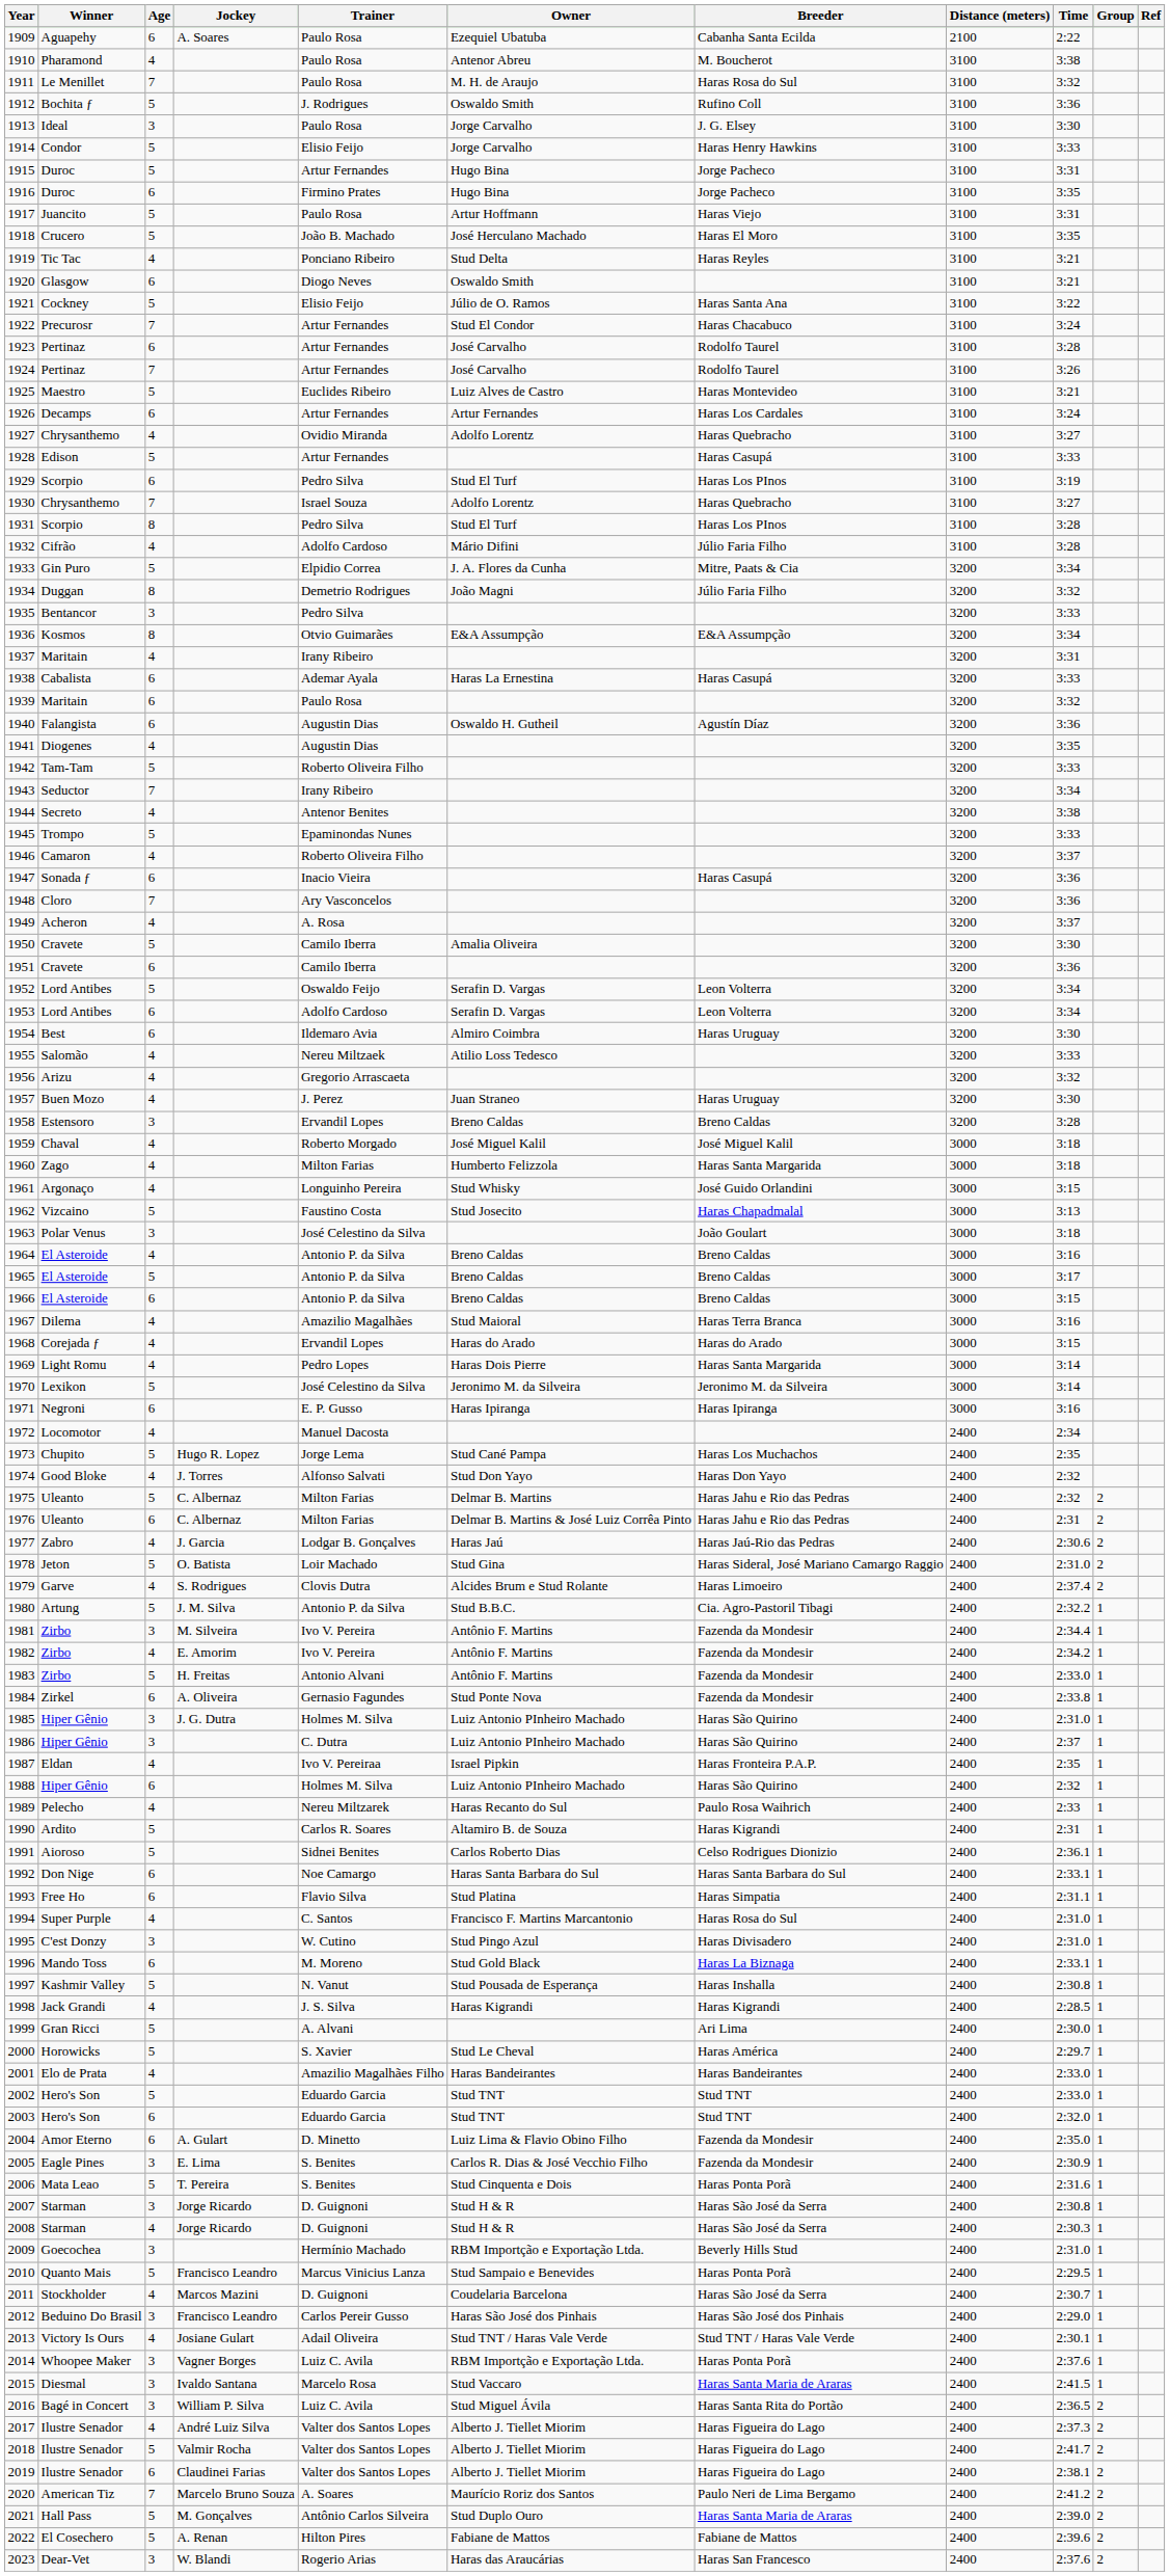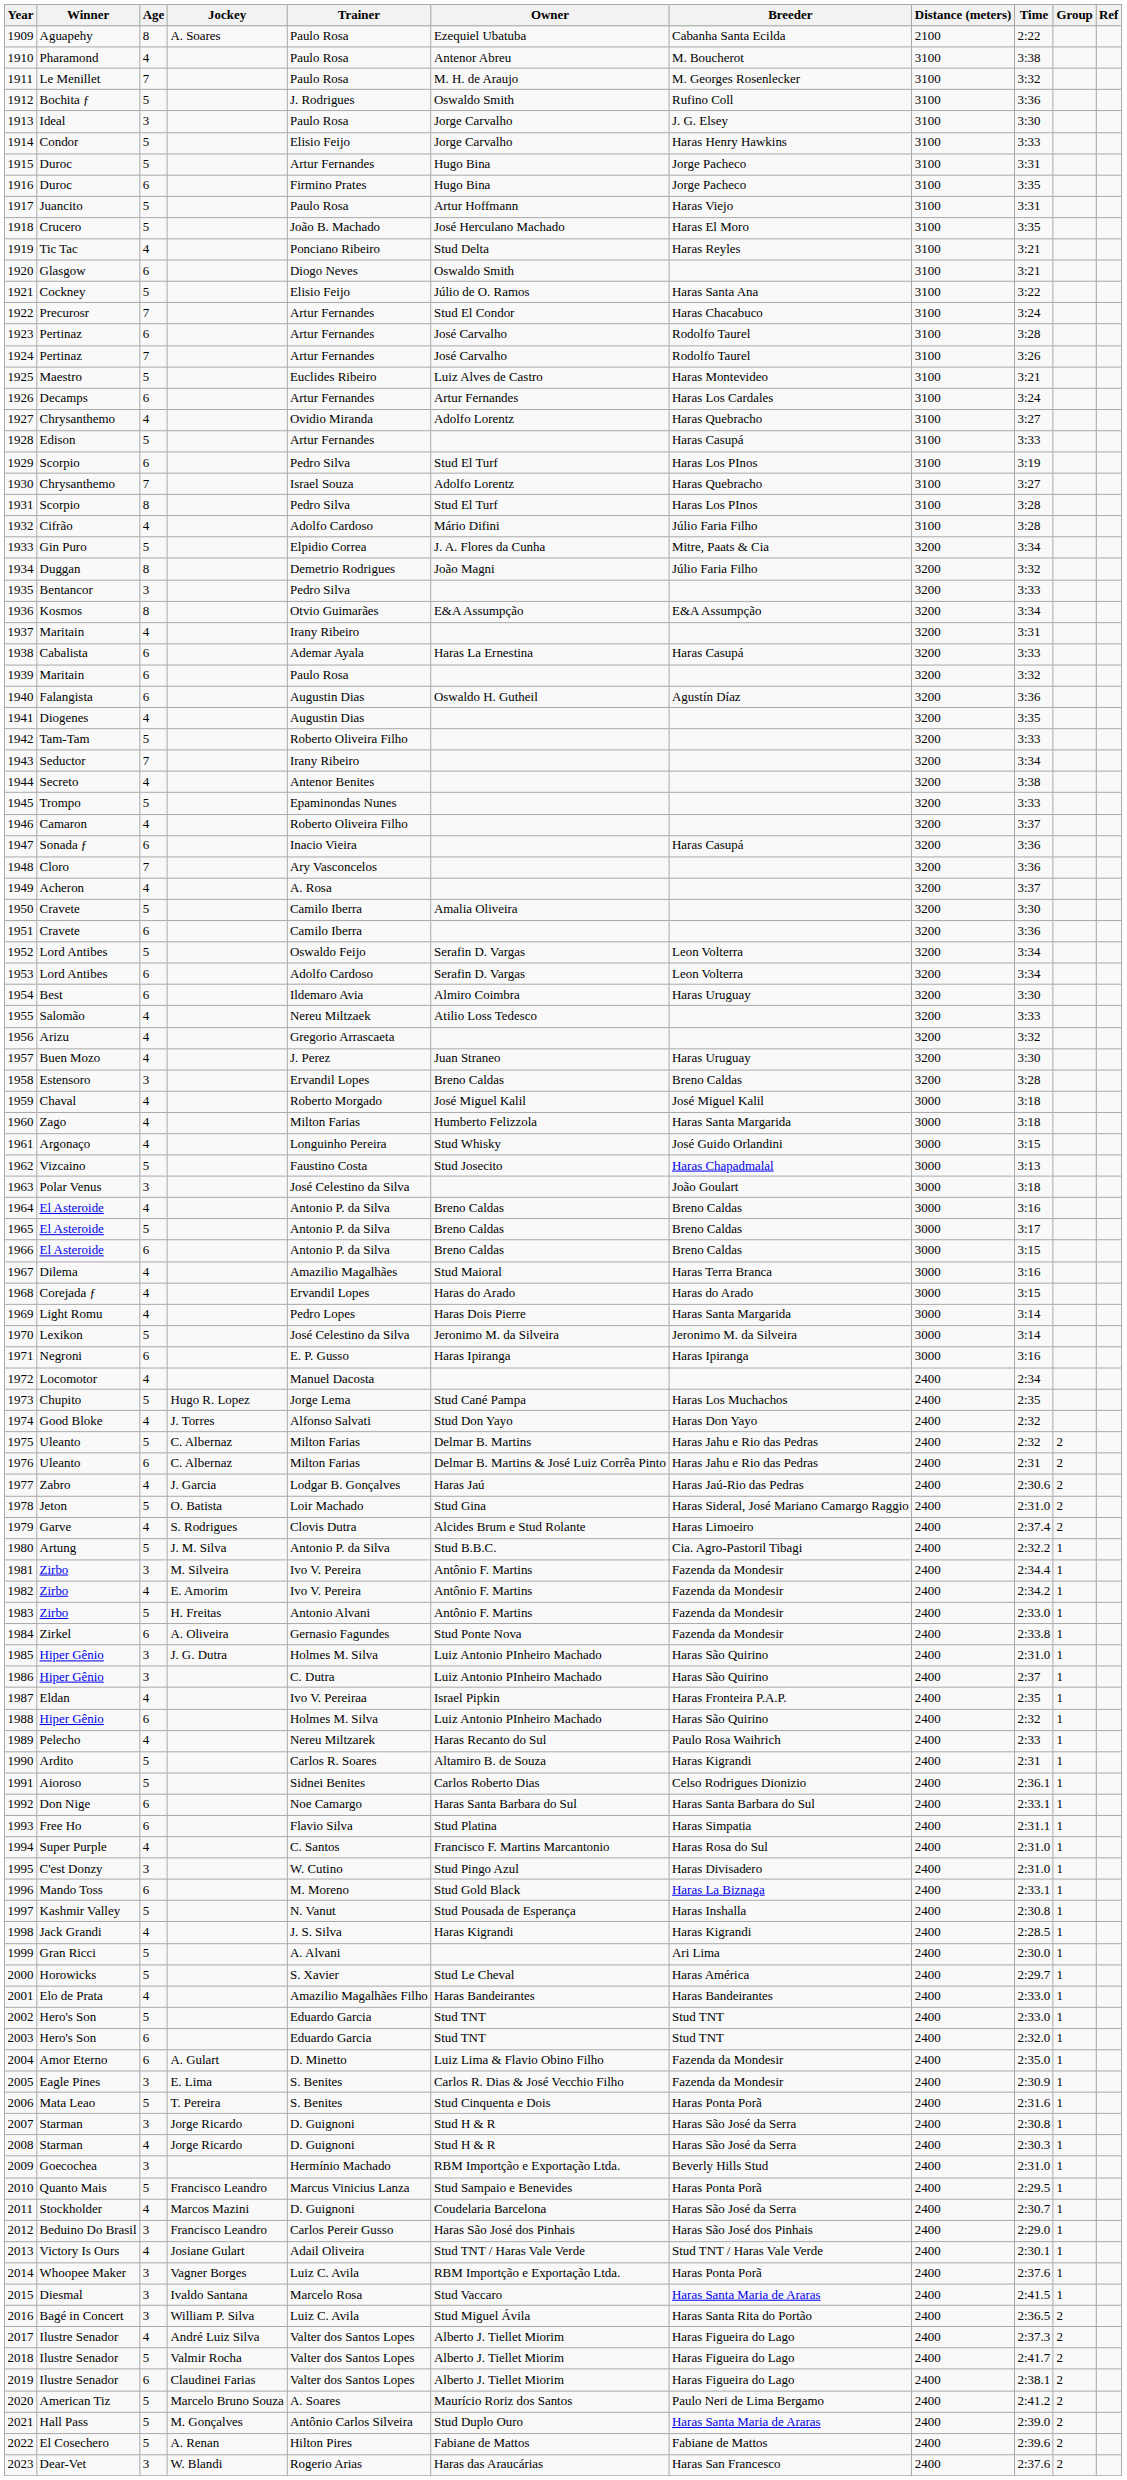1909 | Age: 6 -> 8
1911 | Breeder: Haras Rosa do Sul -> M. Georges Rosenlecker
2020 | Age: 7 -> 5
